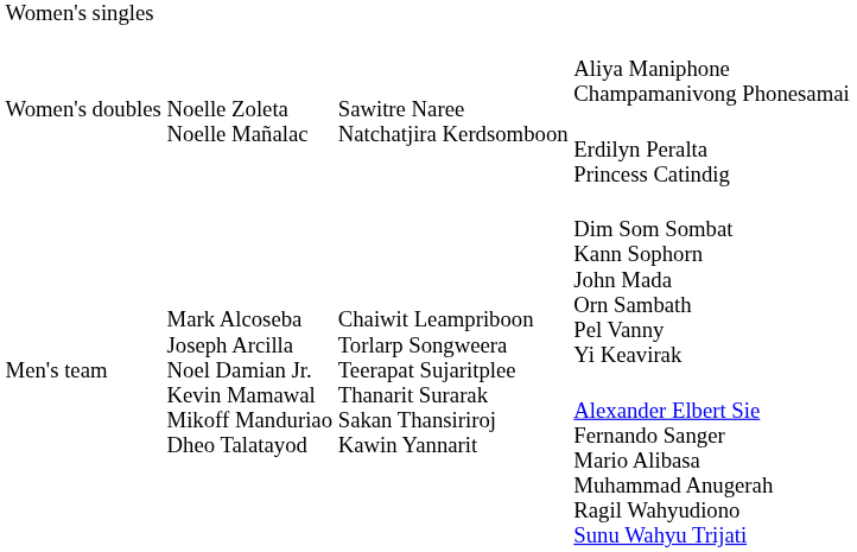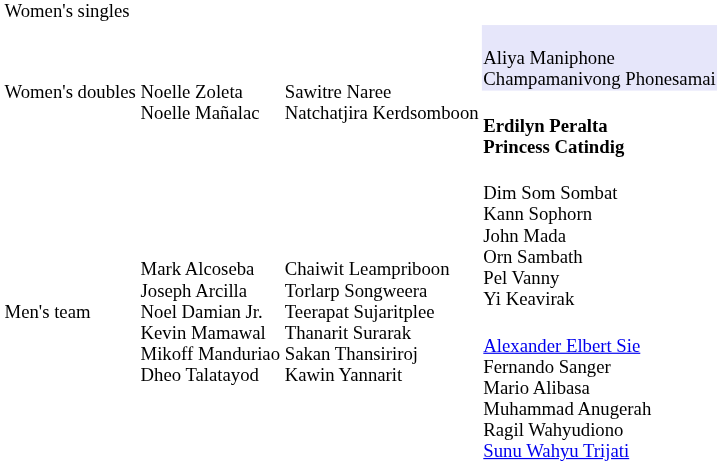Aliya Maniphone Champamanivong Phonesamai | column 4: no background -> lavender background
Erdilyn Peralta Princess Catindig | column 4: normal -> bold
